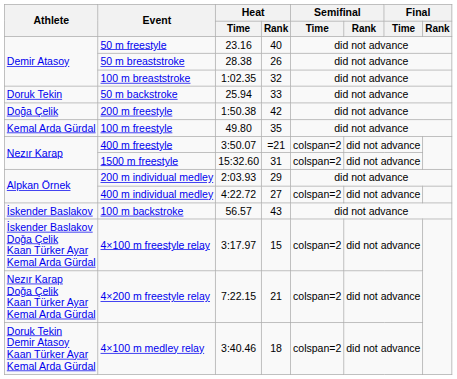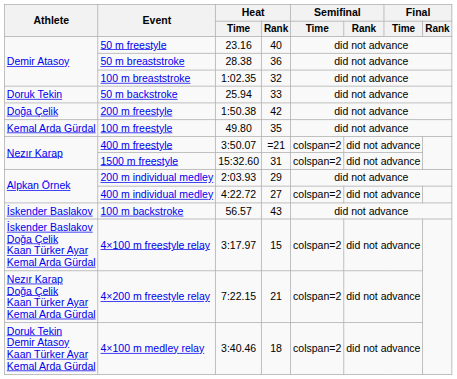50 m breaststroke | Heat / Rank: 26 -> 36
